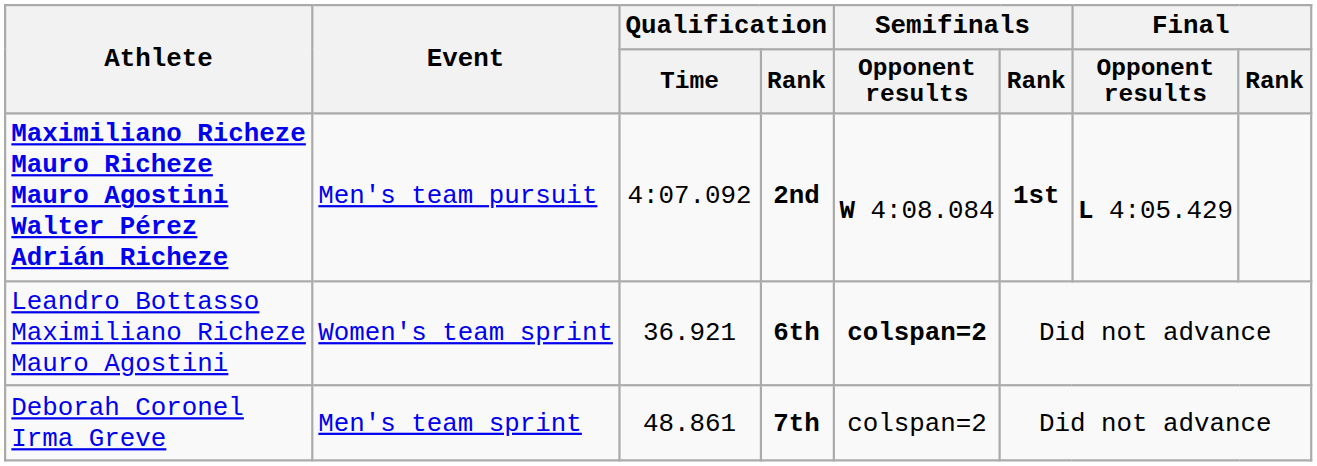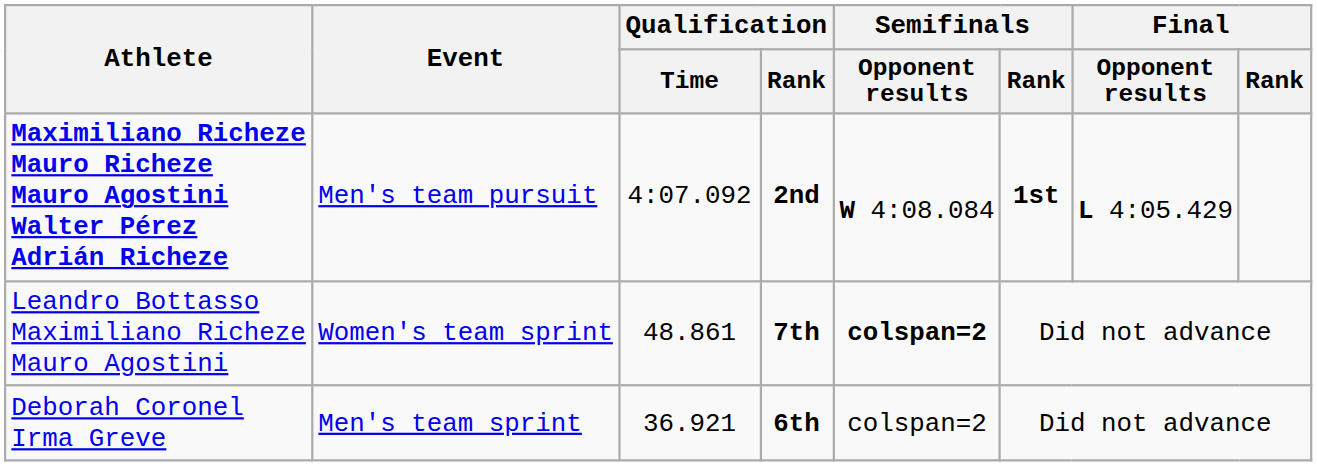Leandro Bottasso Maximiliano Richeze Mauro Agostini | Qualification / Time: 36.921 -> 48.861
Leandro Bottasso Maximiliano Richeze Mauro Agostini | Qualification / Rank: 6th -> 7th
Deborah Coronel Irma Greve | Qualification / Time: 48.861 -> 36.921
Deborah Coronel Irma Greve | Qualification / Rank: 7th -> 6th
